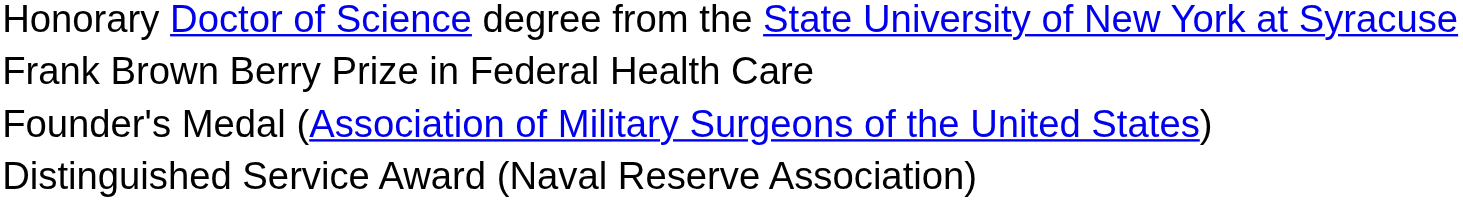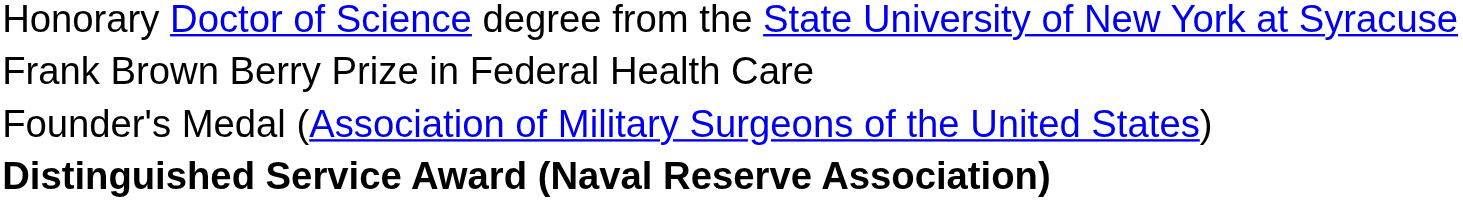row 4 | column 1: normal -> bold
